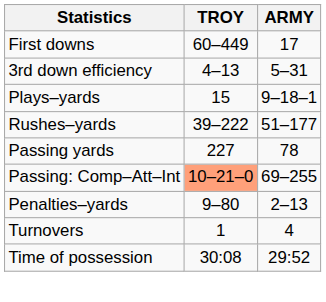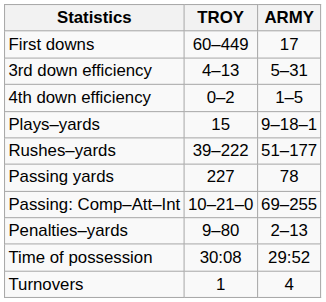+ row: 4th down efficiency | 0–2 | 1–5
Passing: Comp–Att–Int | TROY: lightsalmon background -> no background
rows swapped: Turnovers <-> Time of possession
